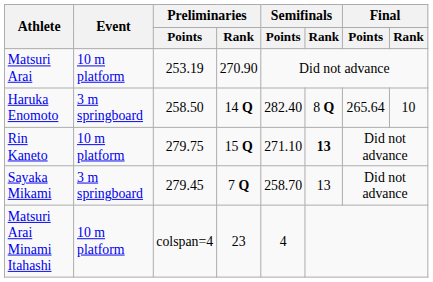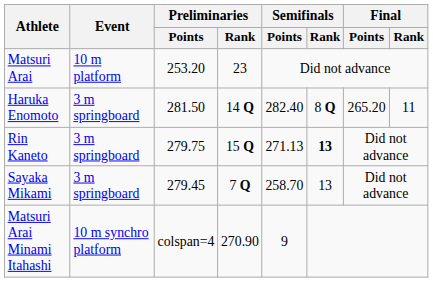Matsuri Arai | Preliminaries / Points: 253.19 -> 253.20
Matsuri Arai | Preliminaries / Rank: 270.90 -> 23
Haruka Enomoto | Preliminaries / Points: 258.50 -> 281.50
Haruka Enomoto | Final / Points: 265.64 -> 265.20
Haruka Enomoto | Final / Rank: 10 -> 11
Rin Kaneto | Event: 10 m platform -> 3 m springboard
Rin Kaneto | Semifinals / Points: 271.10 -> 271.13
Matsuri Arai Minami Itahashi | Event: 10 m platform -> 10 m synchro platform
Matsuri Arai Minami Itahashi | Preliminaries / Rank: 23 -> 270.90
Matsuri Arai Minami Itahashi | Semifinals / Points: 4 -> 9
